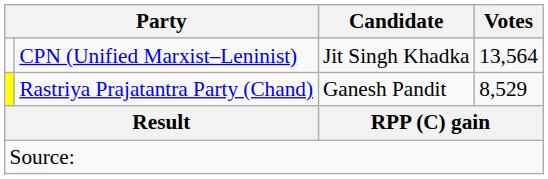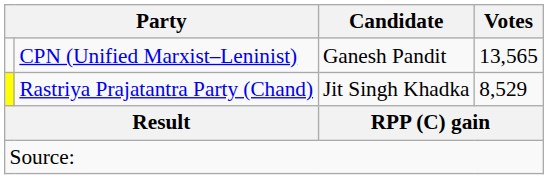CPN (Unified Marxist–Leninist) | Candidate: Jit Singh Khadka -> Ganesh Pandit
CPN (Unified Marxist–Leninist) | Votes: 13,564 -> 13,565
Rastriya Prajatantra Party (Chand) | Candidate: Ganesh Pandit -> Jit Singh Khadka
